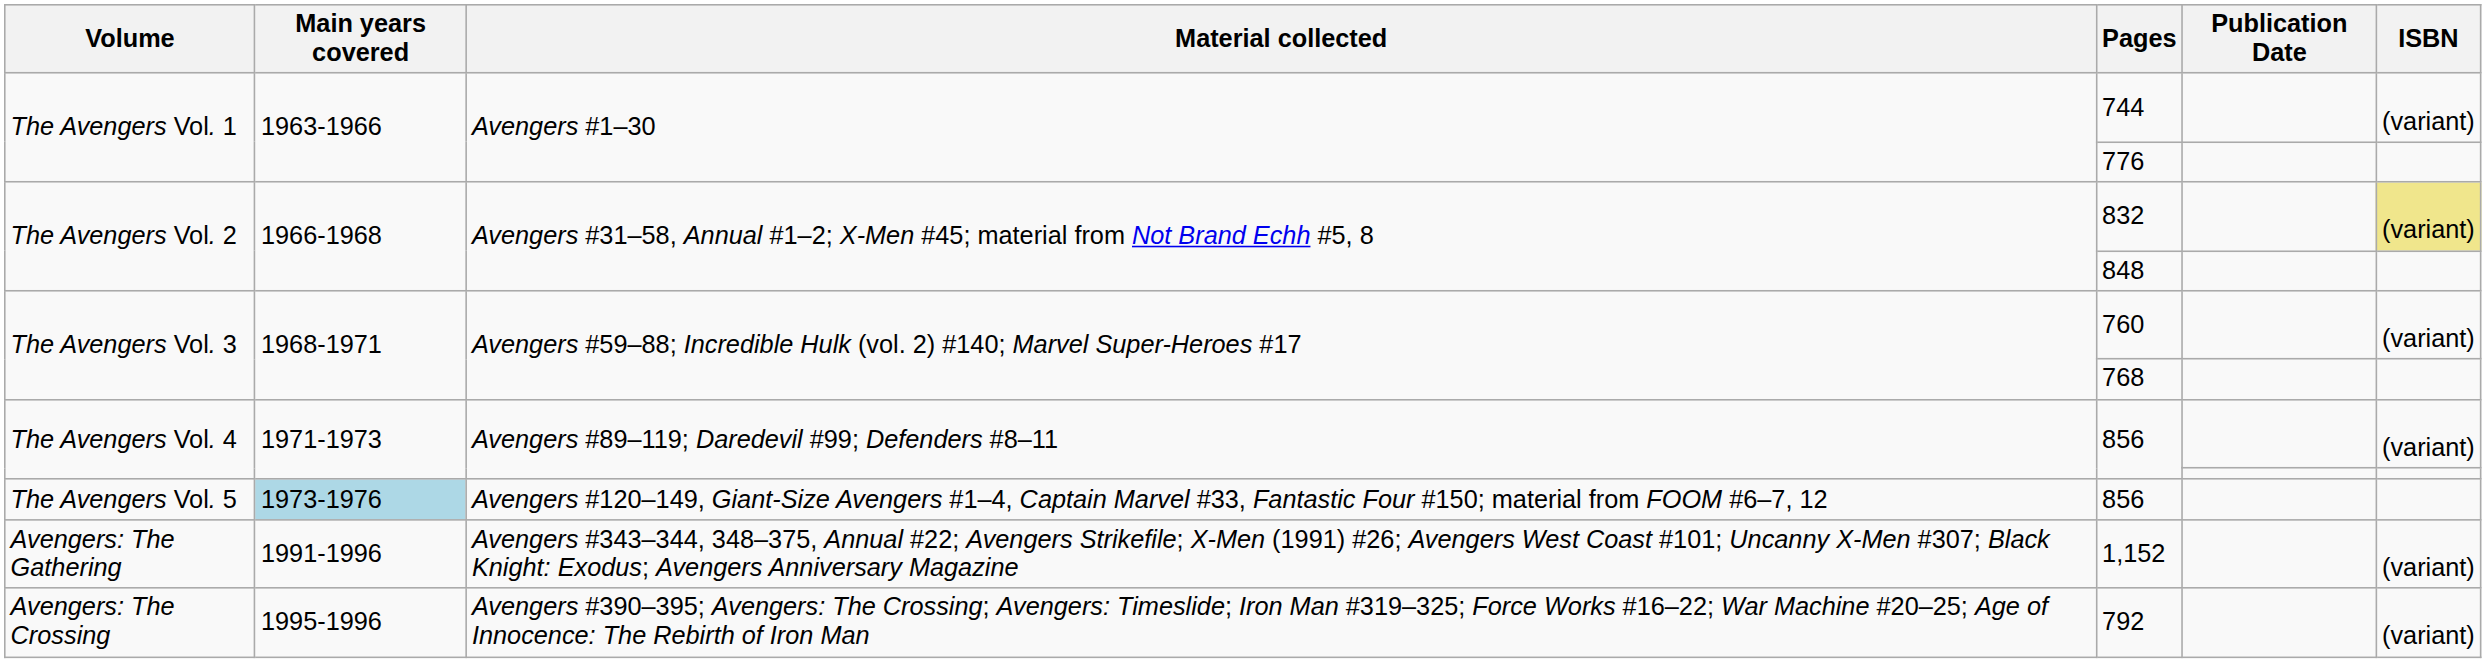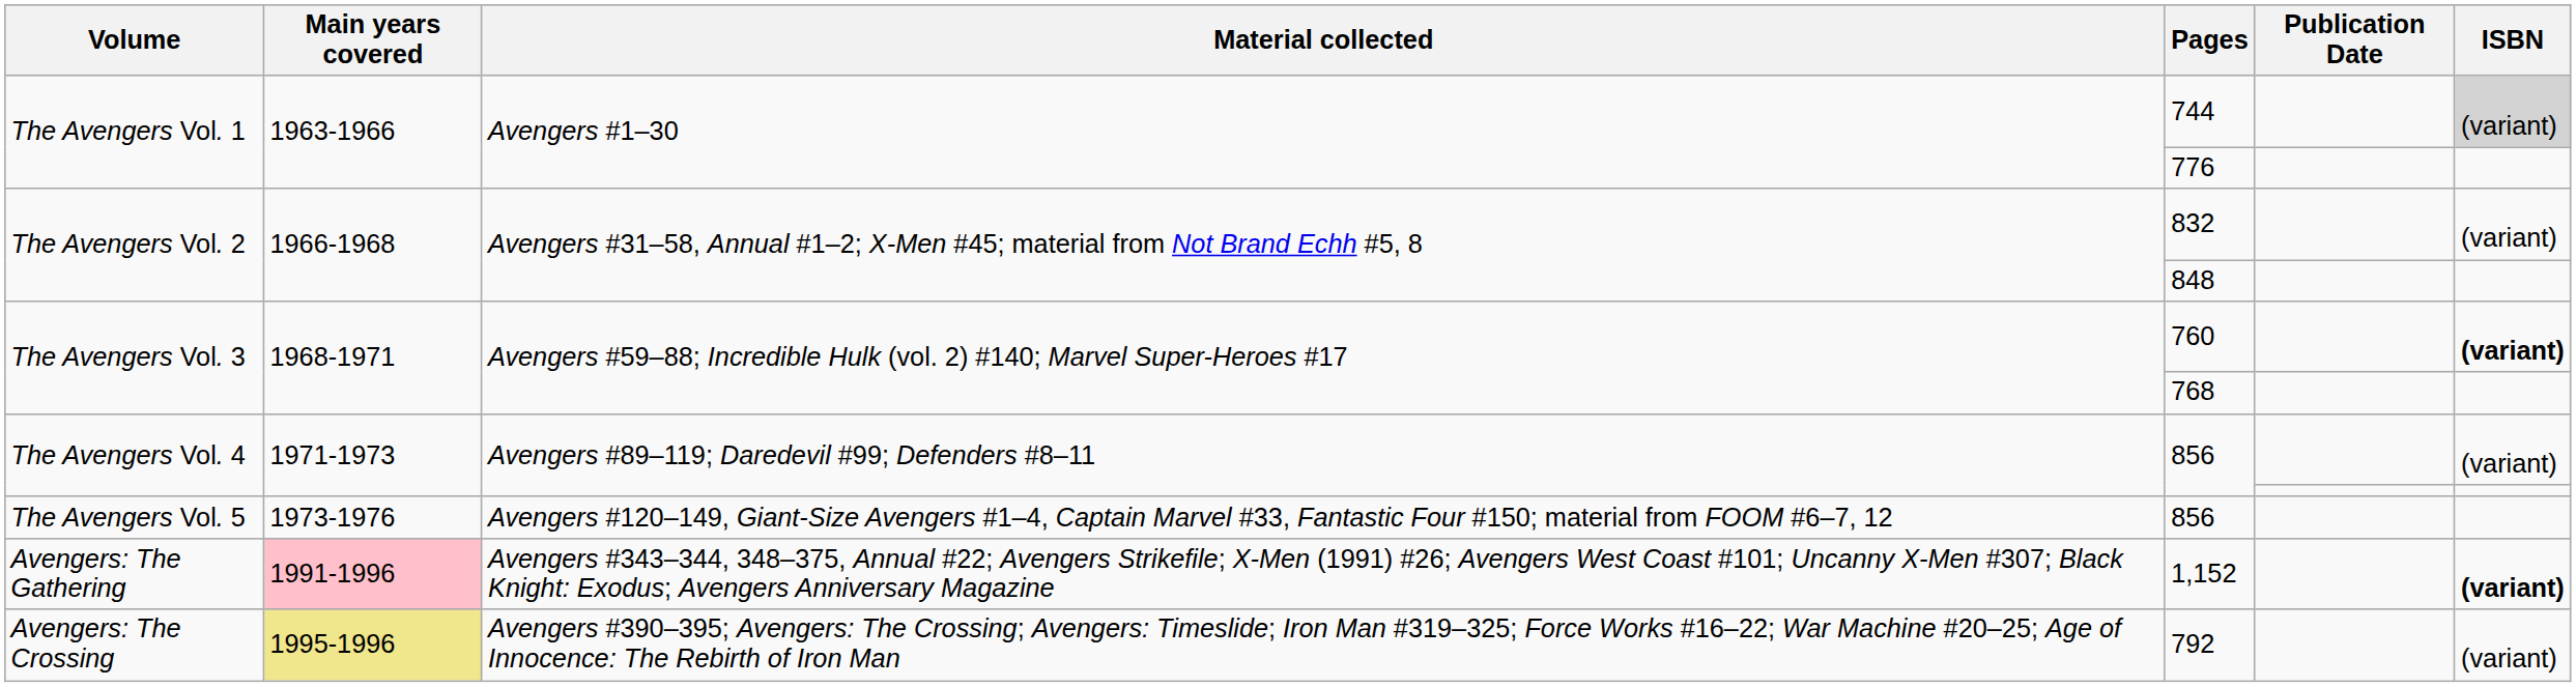744 | ISBN: no background -> lightgrey background
832 | ISBN: khaki background -> no background
760 | ISBN: normal -> bold
The Avengers Vol. 5 / 856 | Main years covered: lightblue background -> no background
1,152 | Main years covered: no background -> pink background
1,152 | ISBN: normal -> bold
792 | Main years covered: no background -> khaki background
